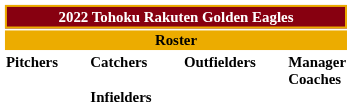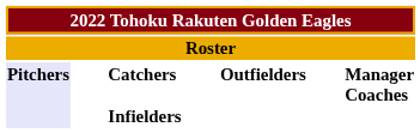Pitchers | column 1: no background -> lavender background
